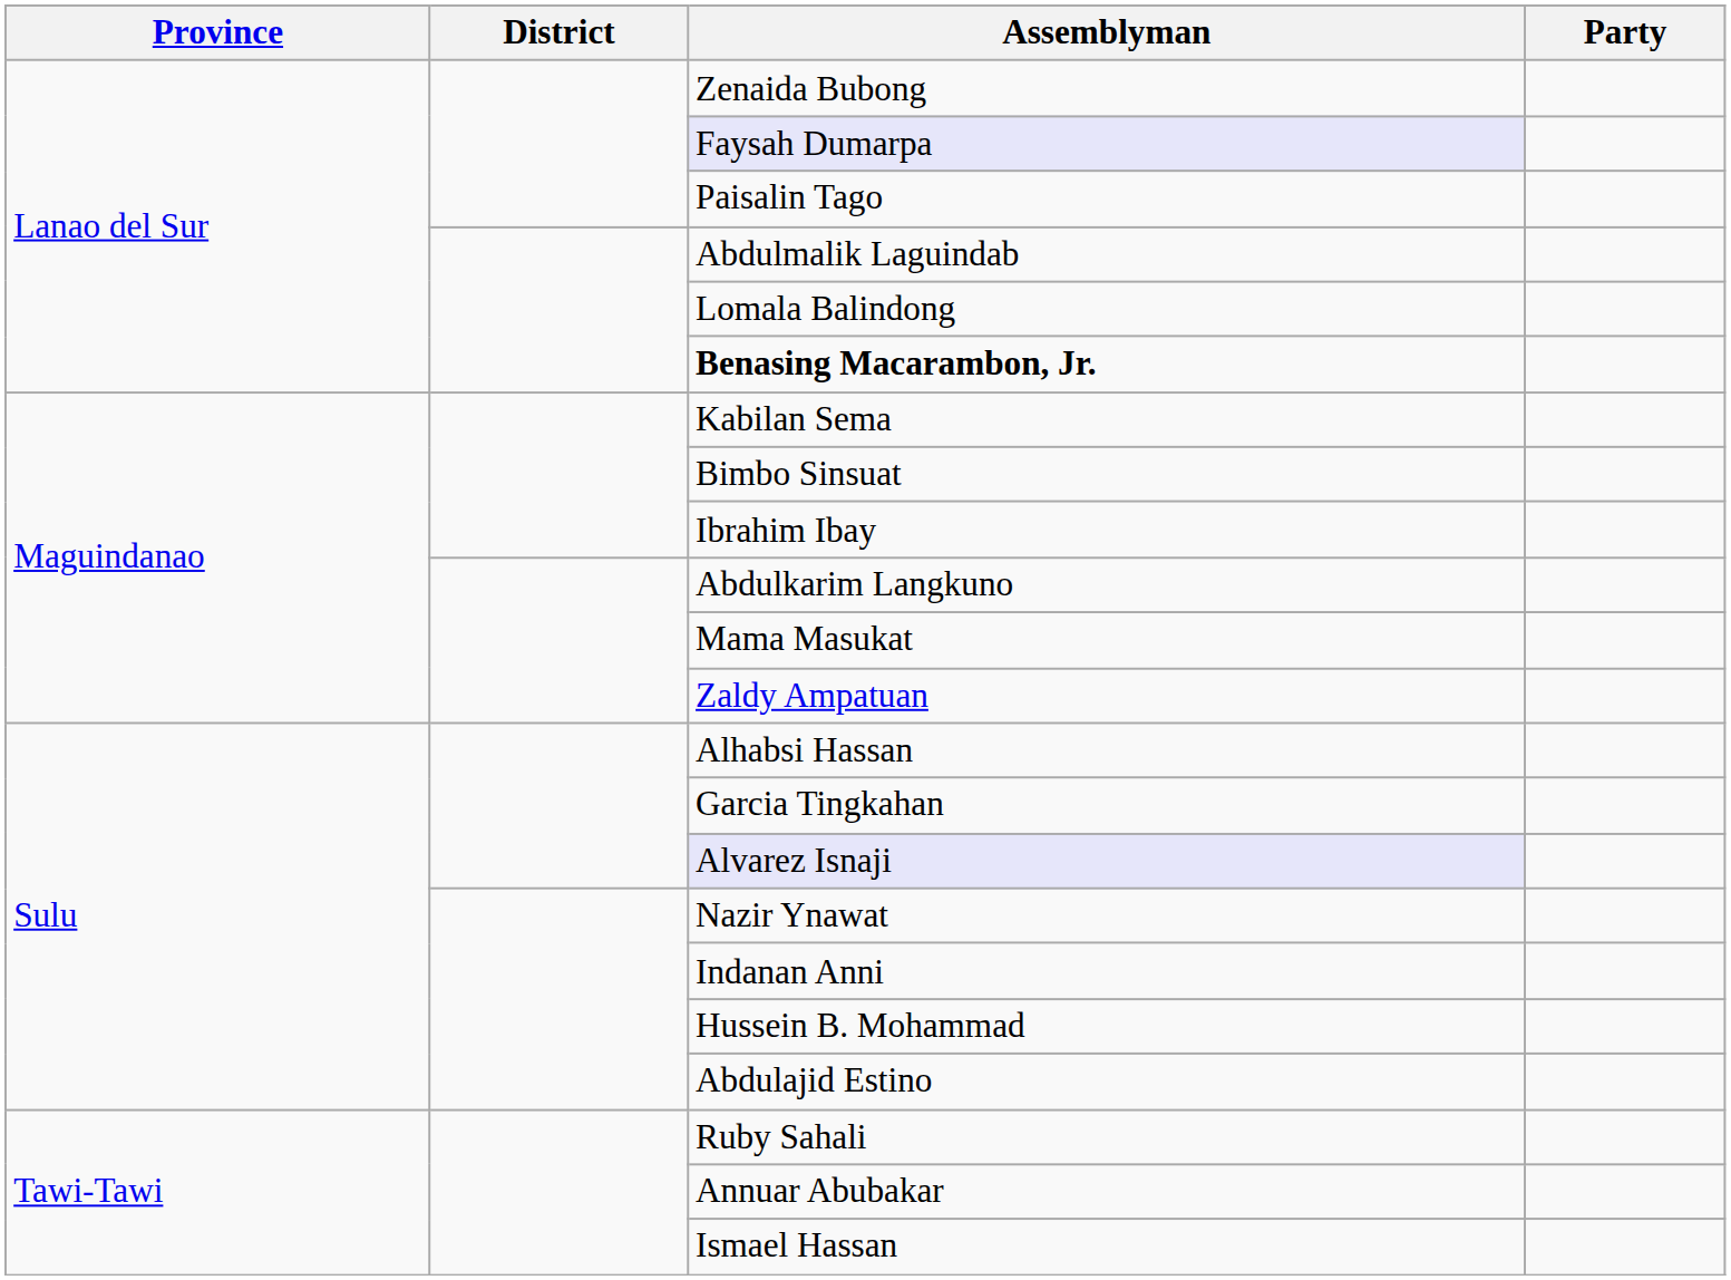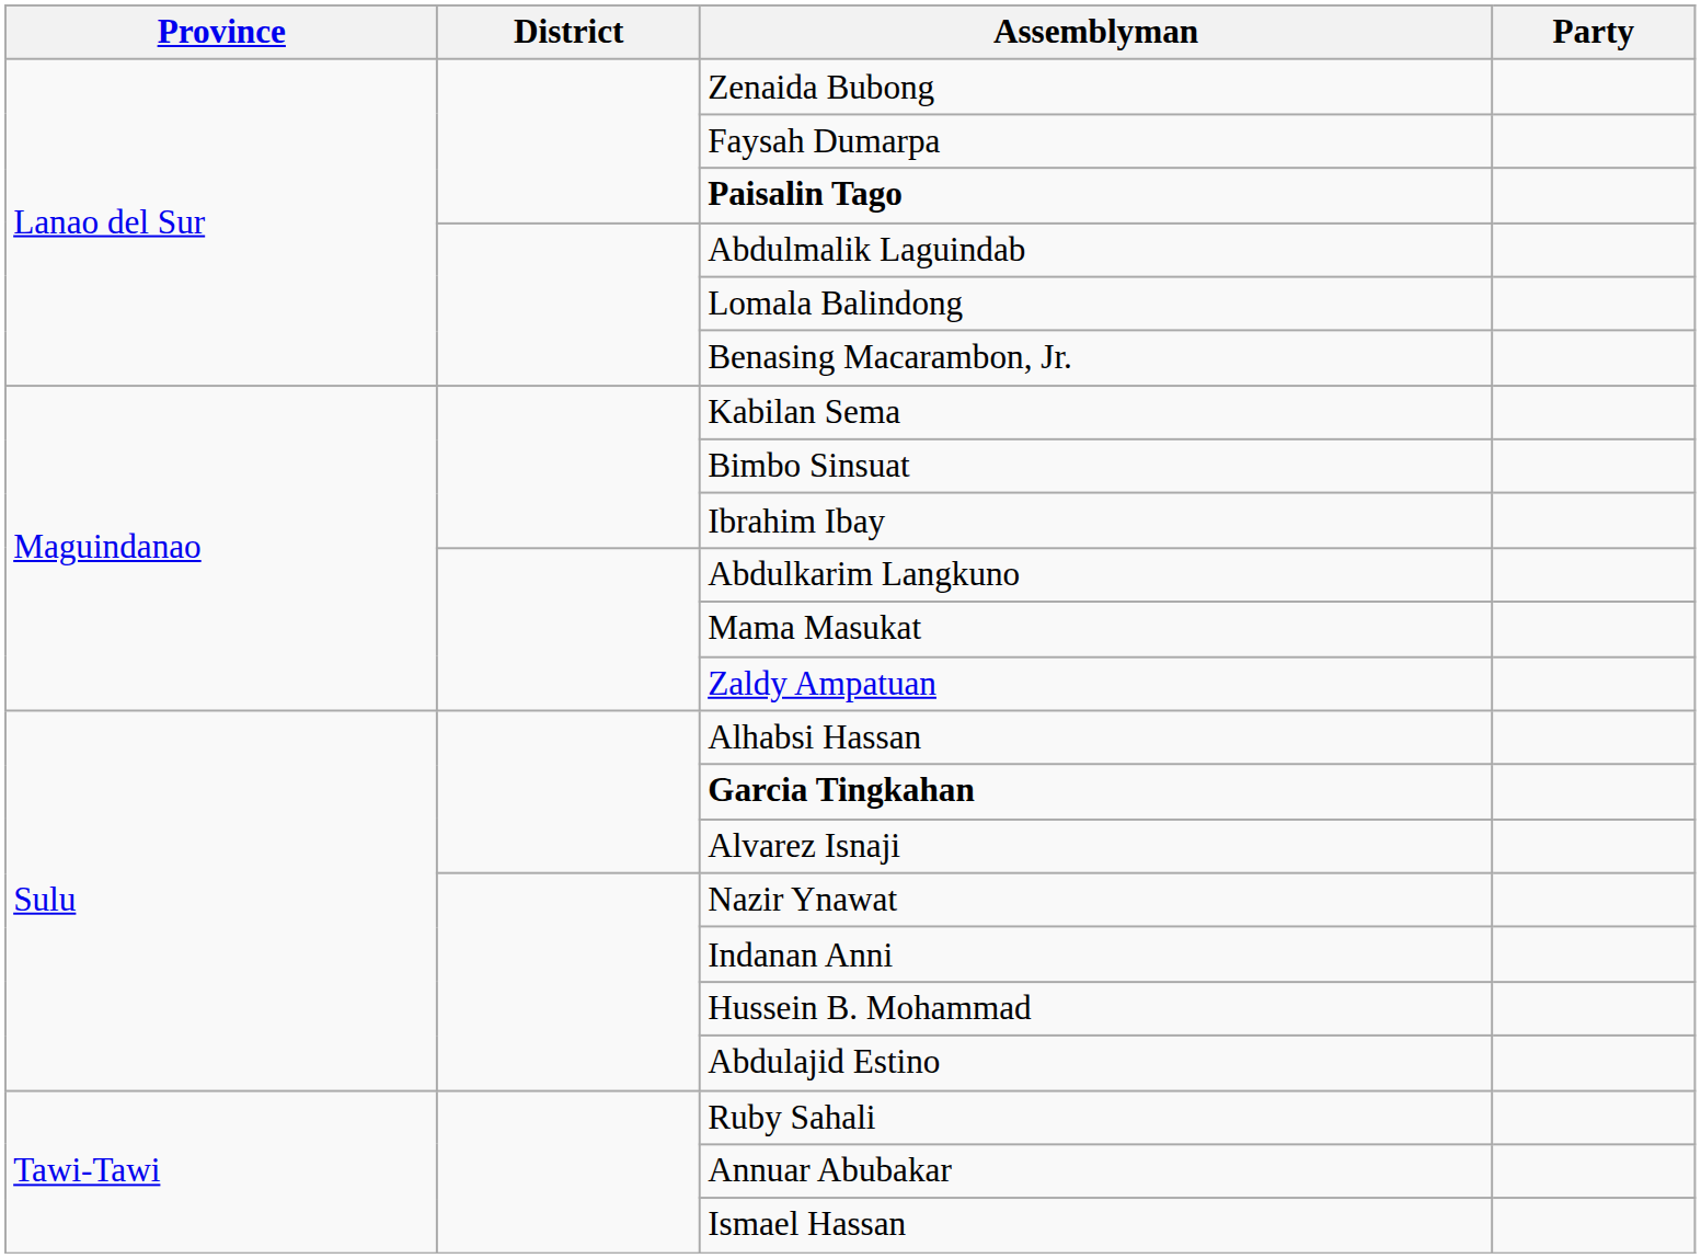Faysah Dumarpa | Assemblyman: lavender background -> no background
Paisalin Tago | Assemblyman: normal -> bold
Benasing Macarambon, Jr. | Assemblyman: bold -> normal
Garcia Tingkahan | Assemblyman: normal -> bold
Alvarez Isnaji | Assemblyman: lavender background -> no background
